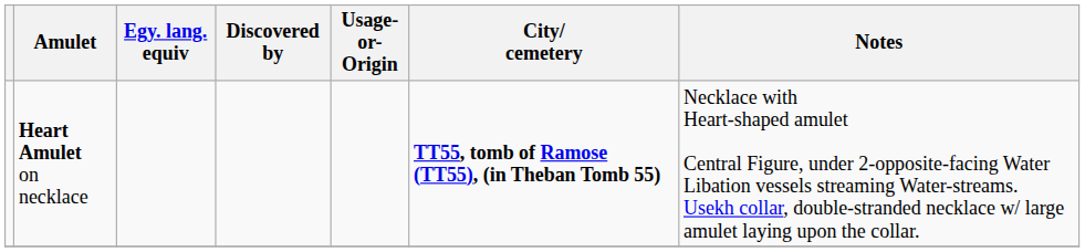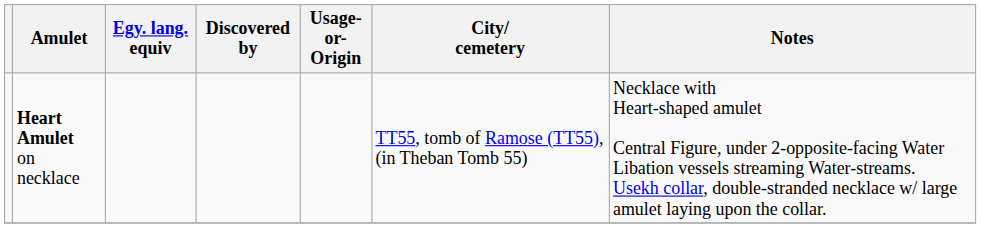Heart Amulet on necklace | City/ cemetery: bold -> normal
